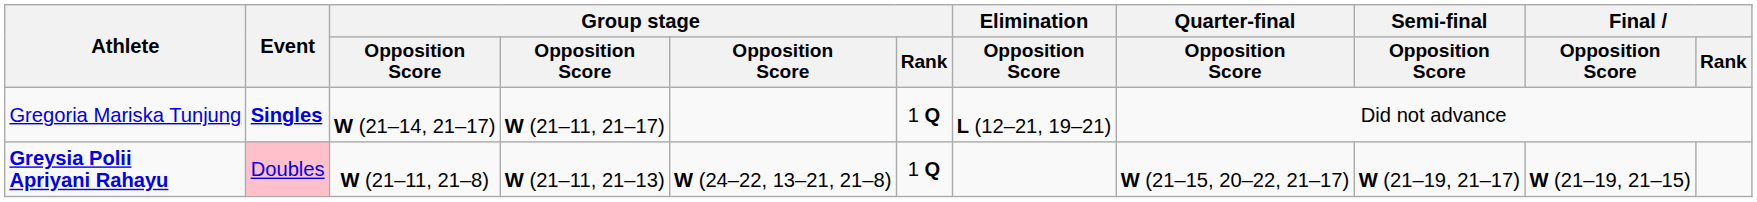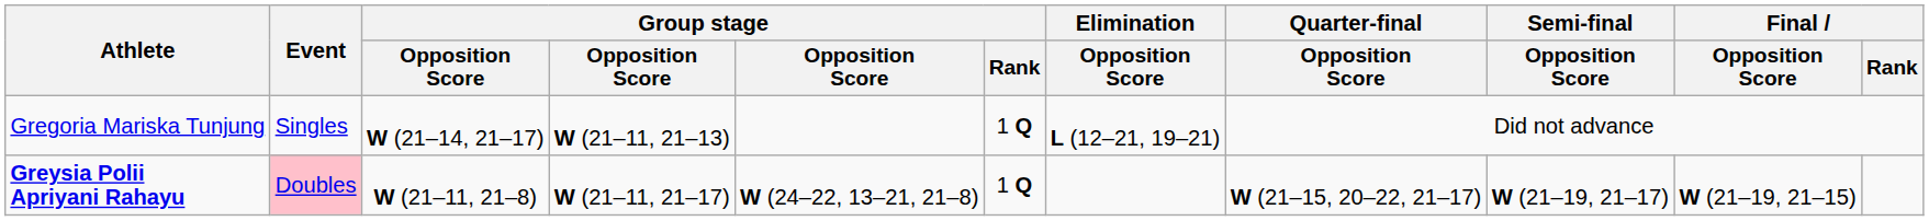Gregoria Mariska Tunjung | Event: bold -> normal
Gregoria Mariska Tunjung | column 4: W (21–11, 21–17) -> W (21–11, 21–13)
Greysia Polii Apriyani Rahayu | column 4: W (21–11, 21–13) -> W (21–11, 21–17)
